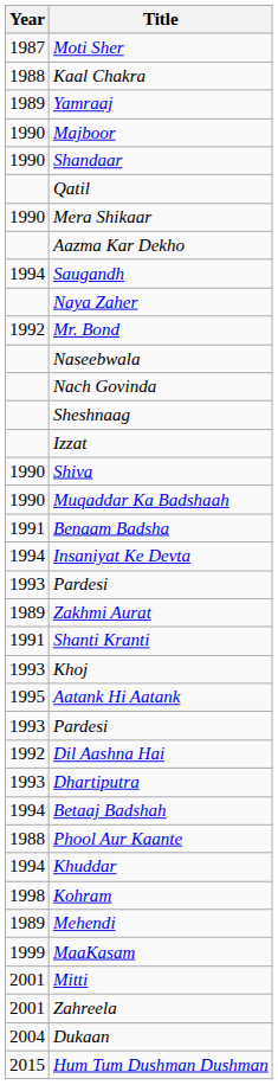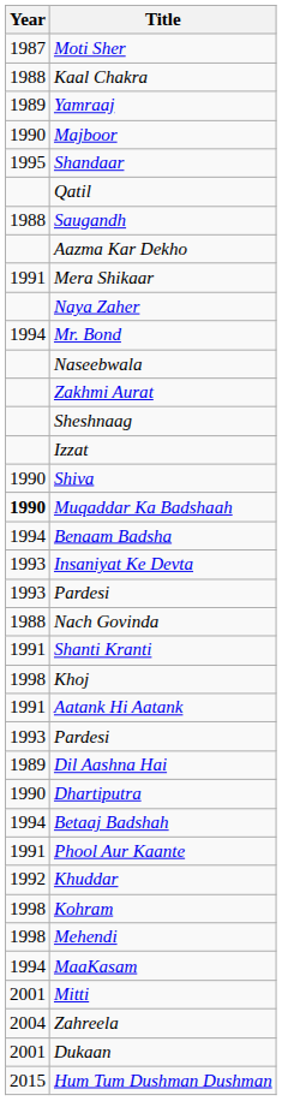row 6 | Year: 1990 -> 1995
row 8 | Year: 1990 -> 1988
row 8 | Title: Mera Shikaar -> Saugandh
row 10 | Year: 1994 -> 1991
row 10 | Title: Saugandh -> Mera Shikaar
row 12 | Year: 1992 -> 1994
row 14 | Title: Nach Govinda -> Zakhmi Aurat
row 18 | Year: normal -> bold
row 19 | Year: 1991 -> 1994
row 20 | Year: 1994 -> 1993
row 22 | Year: 1989 -> 1988
row 22 | Title: Zakhmi Aurat -> Nach Govinda
row 24 | Year: 1993 -> 1998
row 25 | Year: 1995 -> 1991
row 27 | Year: 1992 -> 1989
row 28 | Year: 1993 -> 1990
row 30 | Year: 1988 -> 1991
row 31 | Year: 1994 -> 1992
row 33 | Year: 1989 -> 1998
row 34 | Year: 1999 -> 1994
row 36 | Year: 2001 -> 2004
row 37 | Year: 2004 -> 2001
